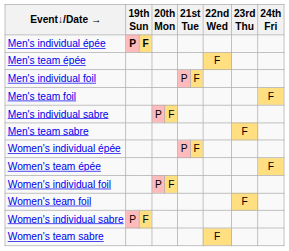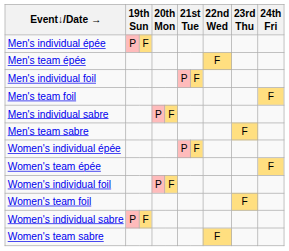Men's individual épée | column 2: bold -> normal
Men's individual épée | column 3: bold -> normal
